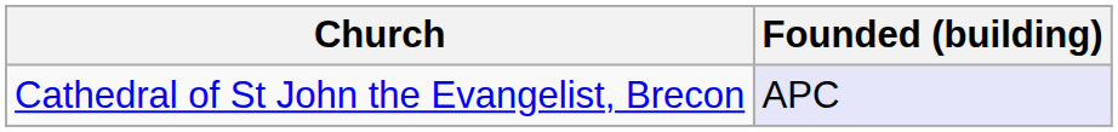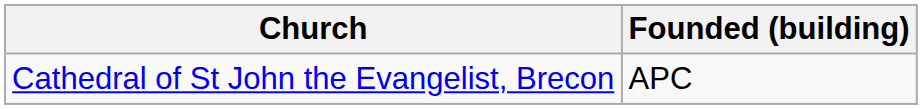Cathedral of St John the Evangelist, Brecon | Founded (building): lavender background -> no background
